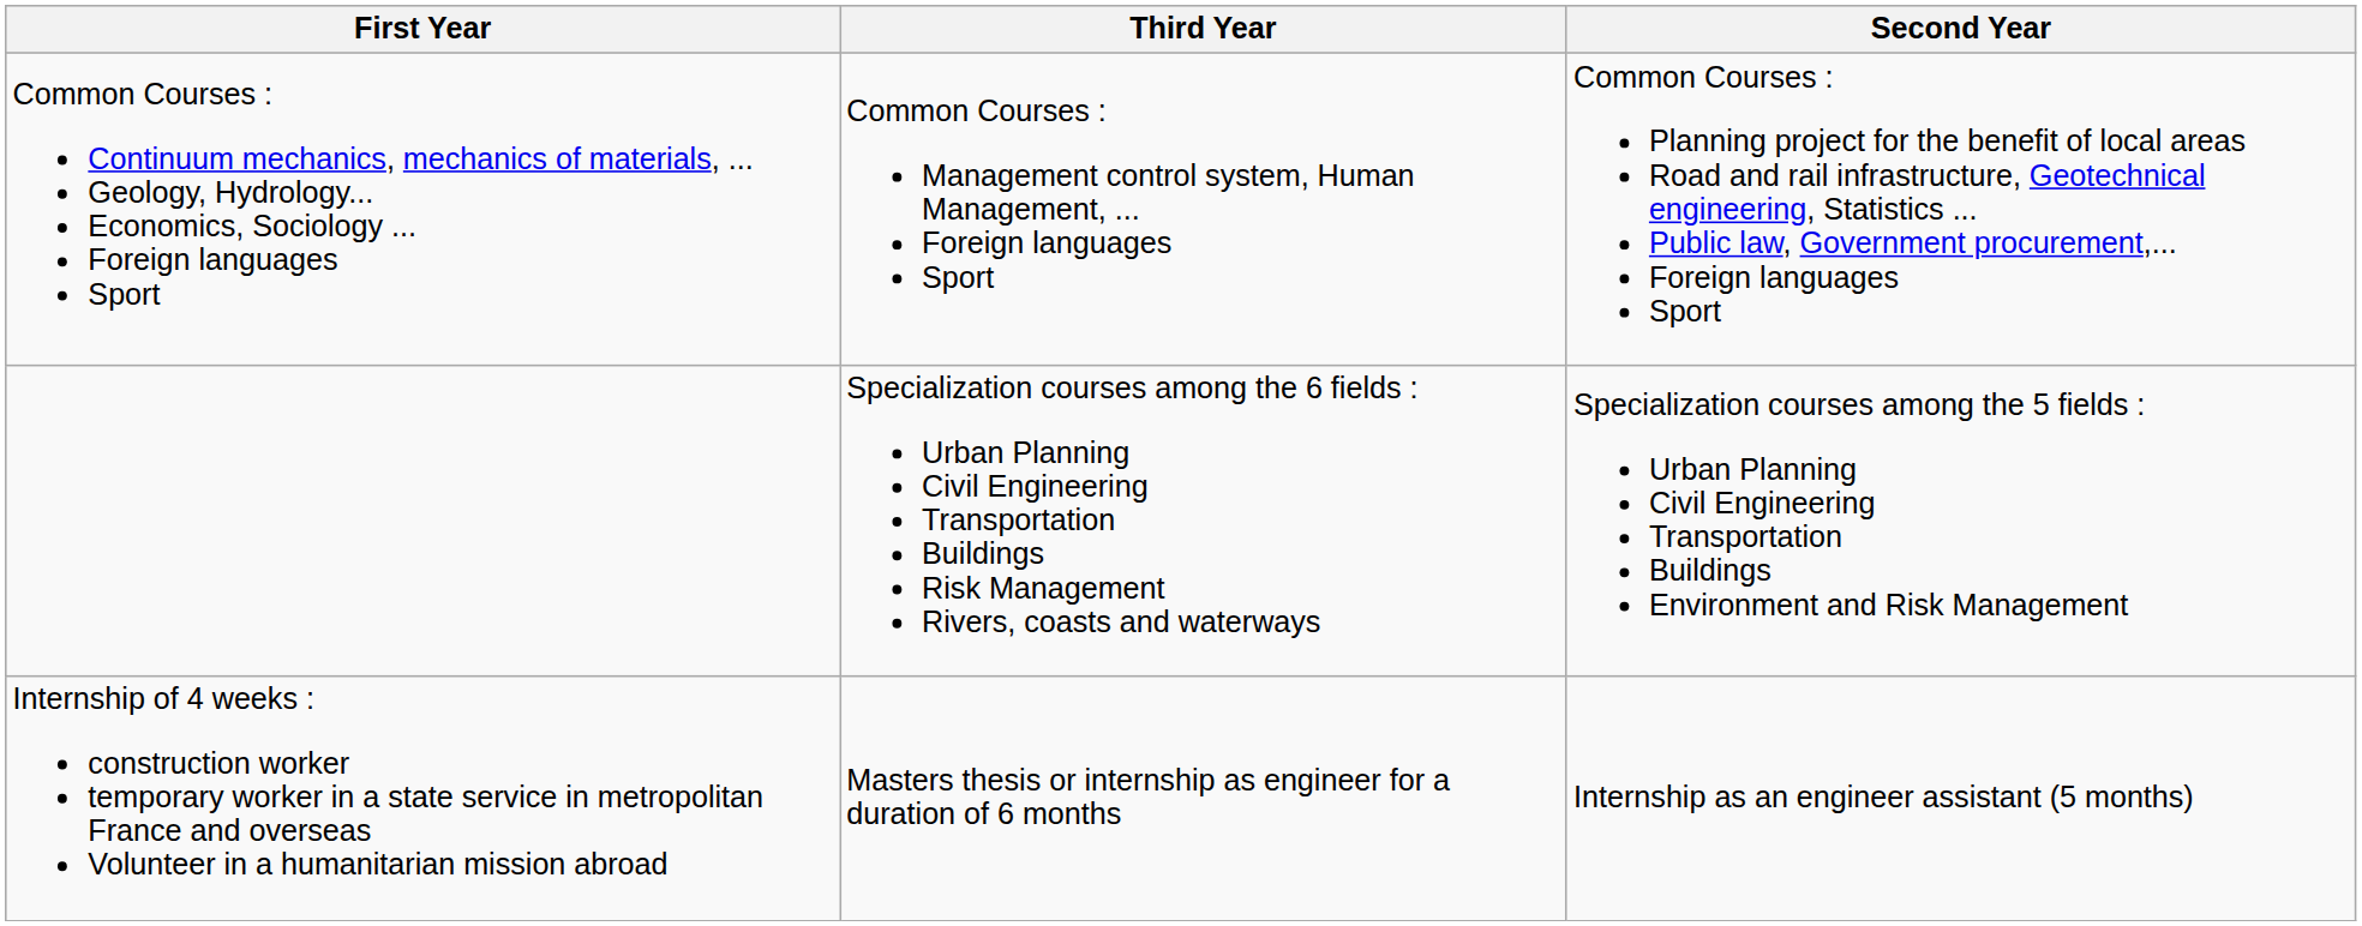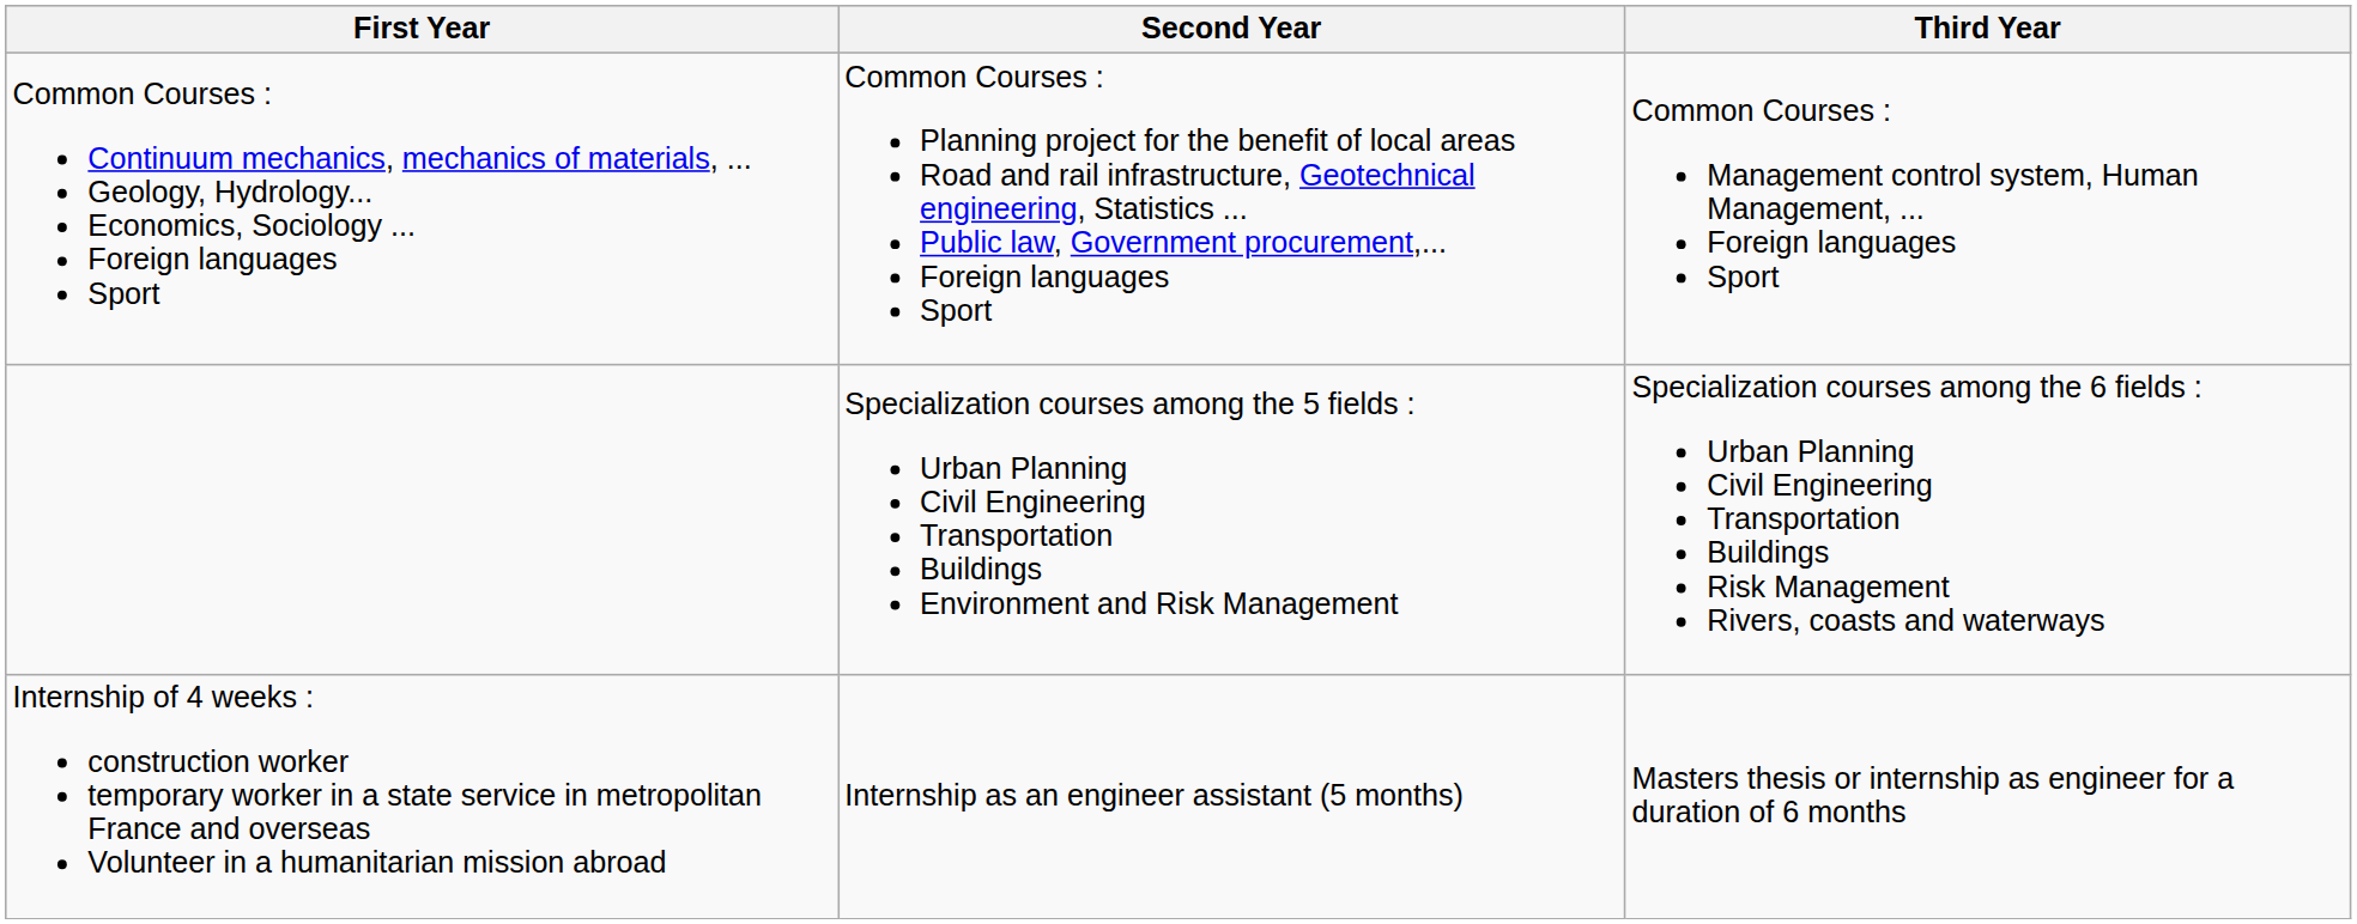columns swapped: Second Year <-> Third Year
